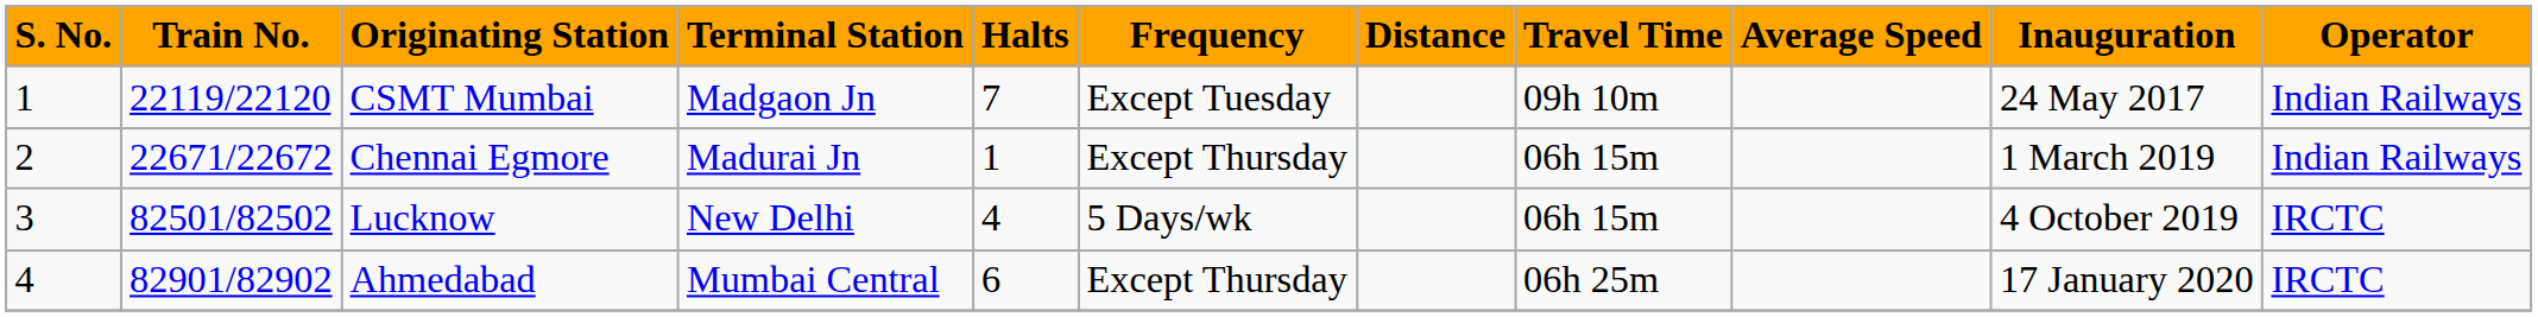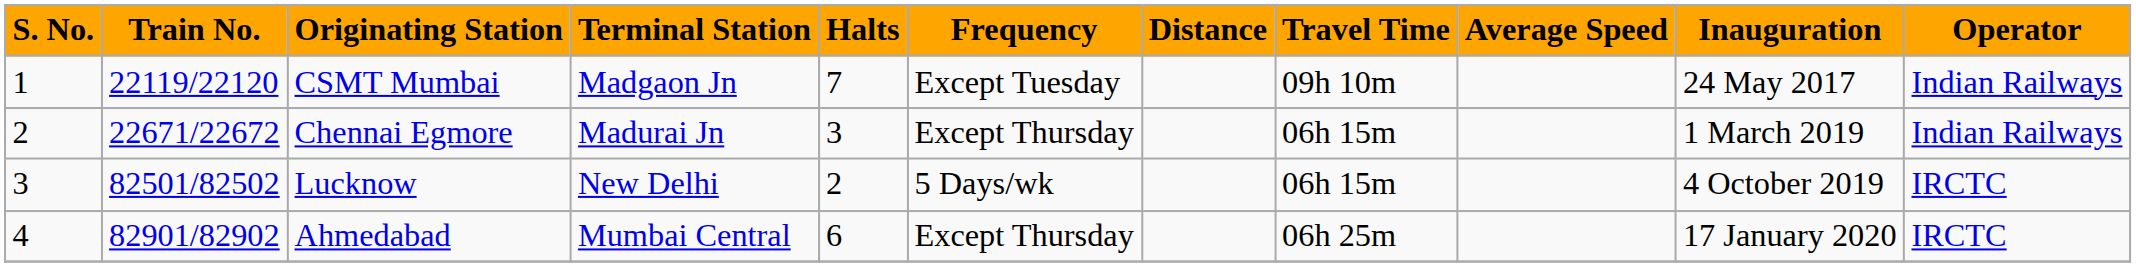Chennai Egmore | Halts: 1 -> 3
Lucknow | Halts: 4 -> 2
